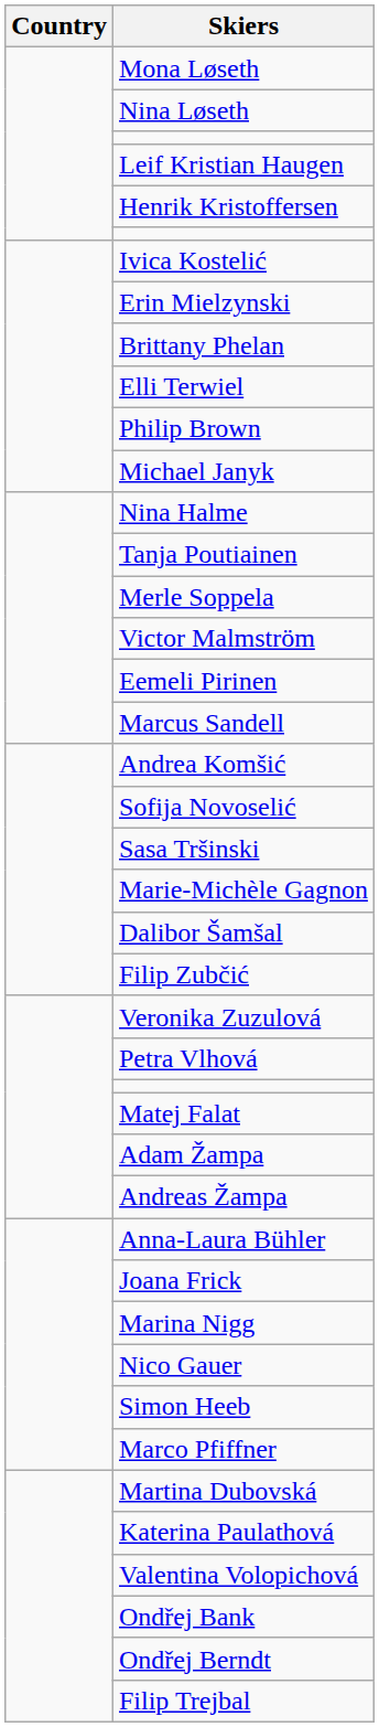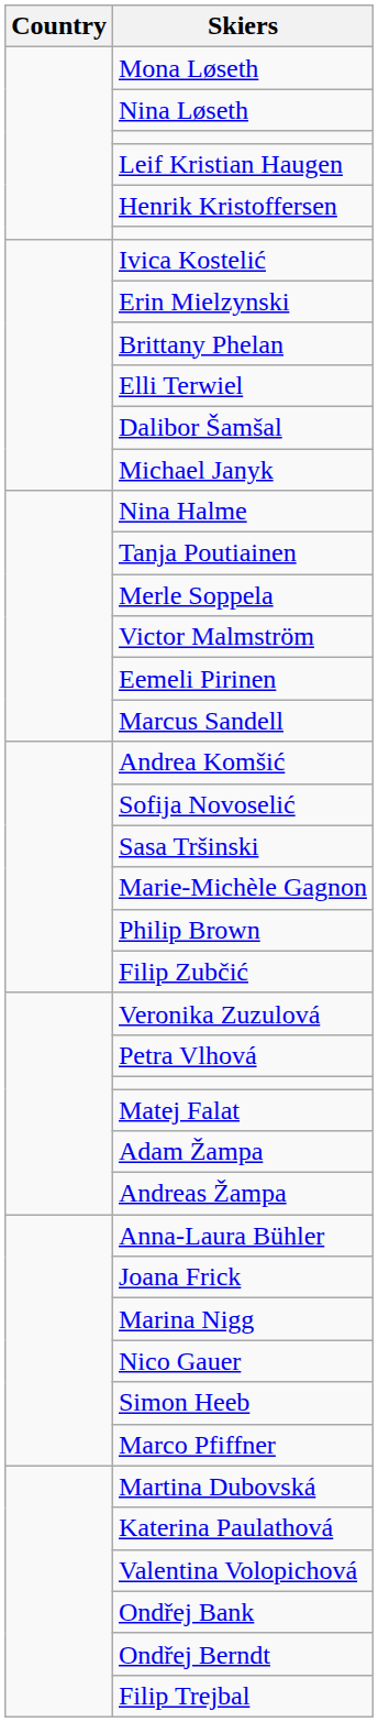row 12 | Skiers: Philip Brown -> Dalibor Šamšal
row 24 | Skiers: Dalibor Šamšal -> Philip Brown
